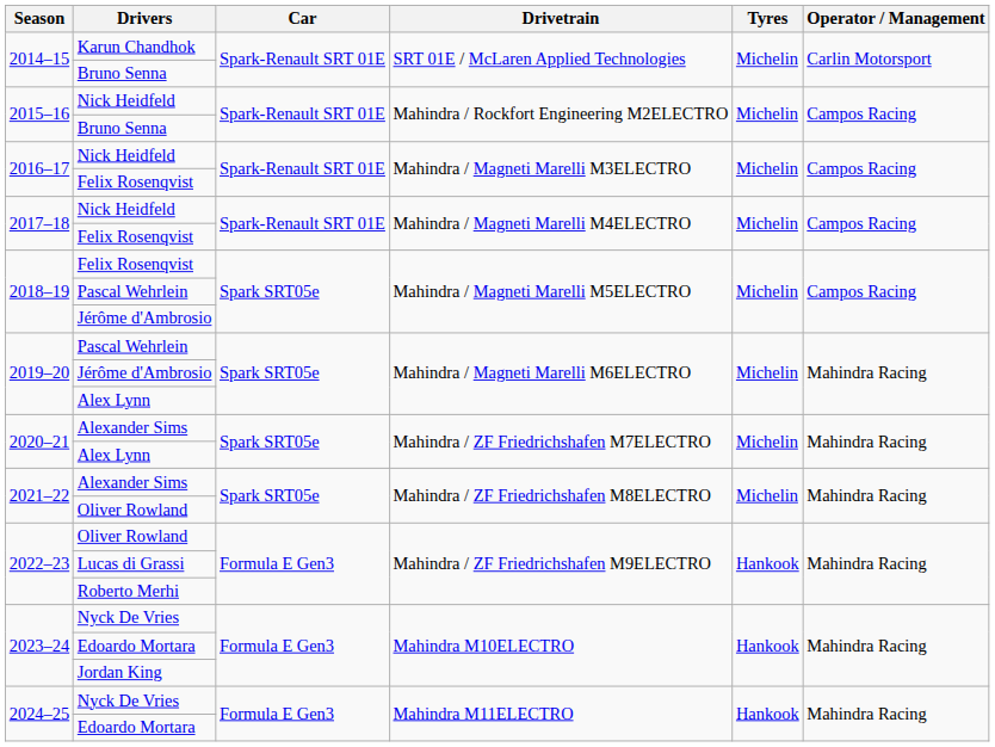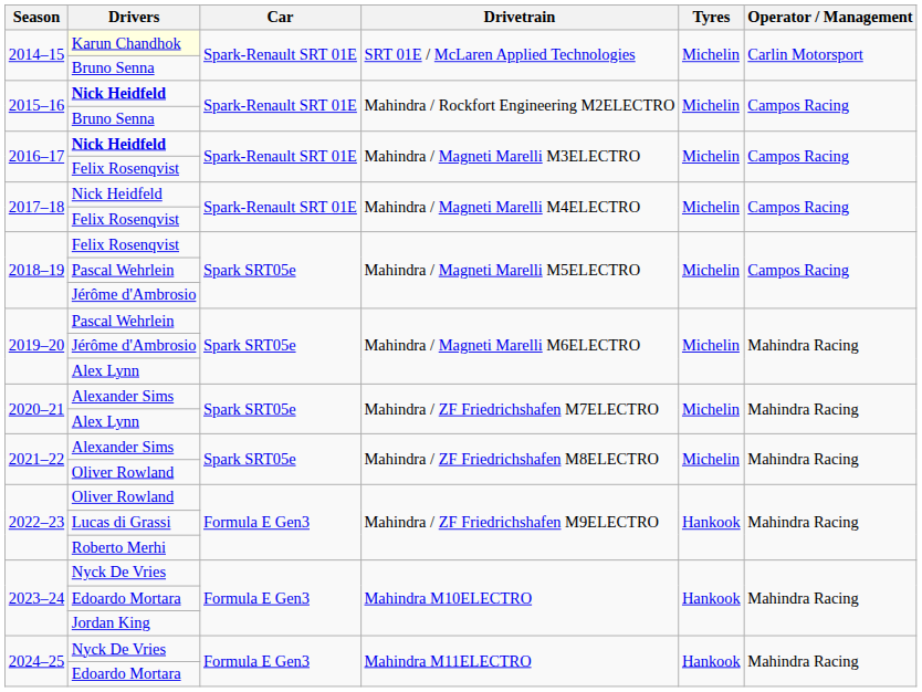Karun Chandhok | Drivers: no background -> lightyellow background
2015–16 / Nick Heidfeld | Drivers: normal -> bold
2016–17 / Nick Heidfeld | Drivers: normal -> bold
